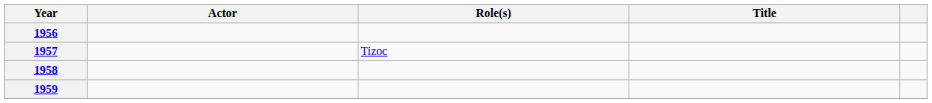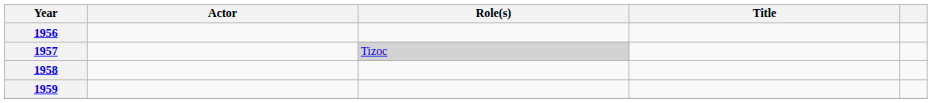1957 | Role(s): no background -> lightgrey background
